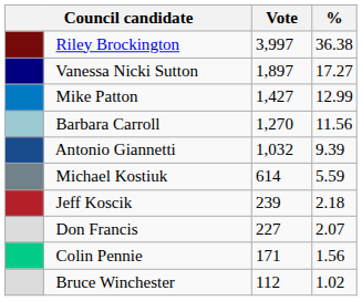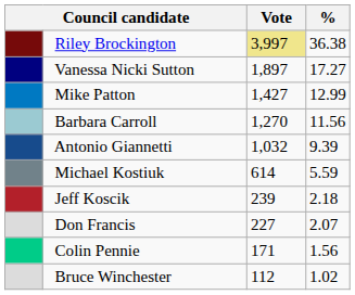Riley Brockington | Vote: no background -> khaki background
